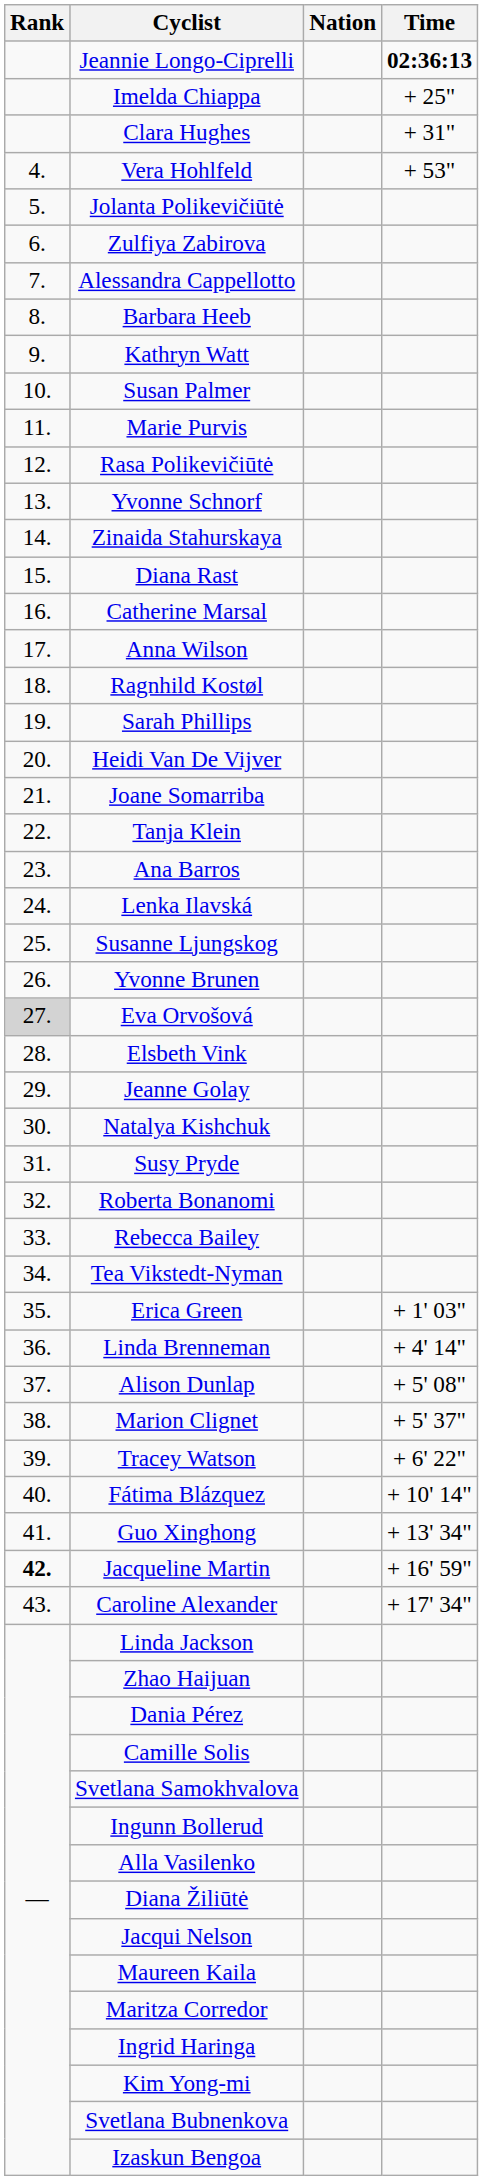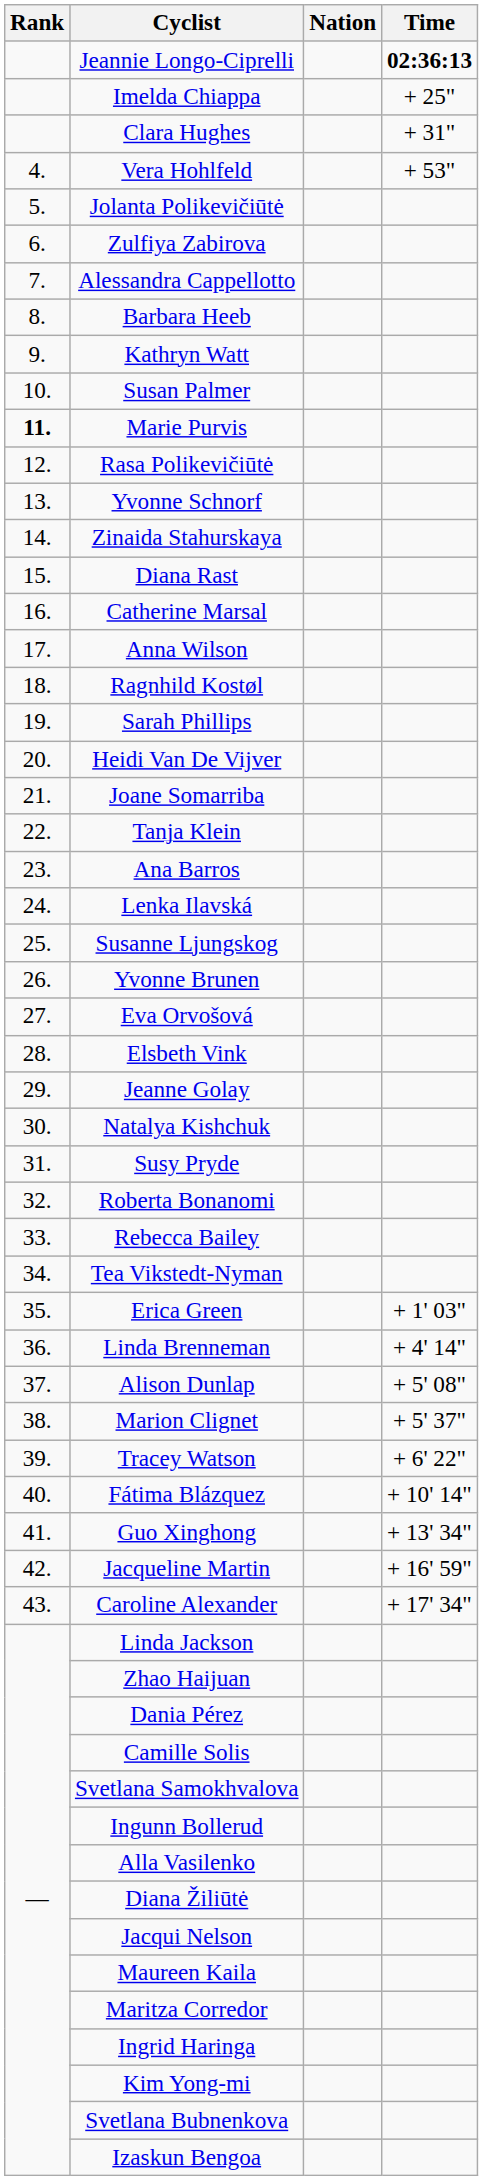Marie Purvis | Rank: normal -> bold
Eva Orvošová | Rank: lightgrey background -> no background
Jacqueline Martin | Rank: bold -> normal
